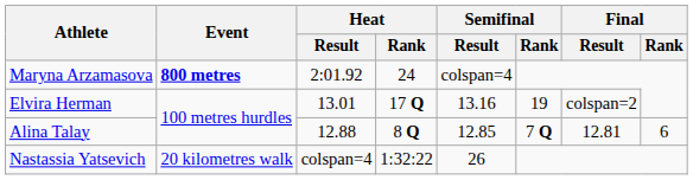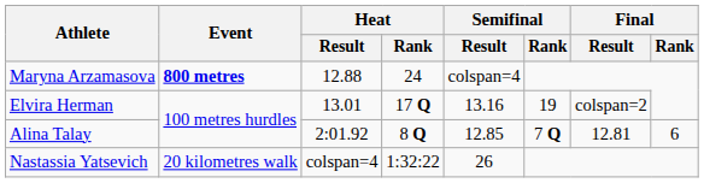Maryna Arzamasova | Heat / Result: 2:01.92 -> 12.88
Alina Talay | Heat / Result: 12.88 -> 2:01.92
